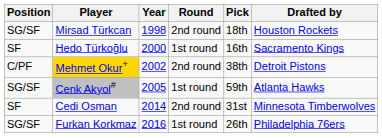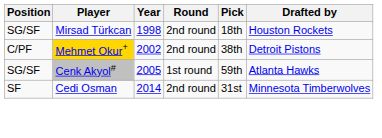- row: SF | Hedo Türkoğlu | 2000 | 1st round | 16th | Sacramento Kings
- row: SG/SF | Furkan Korkmaz | 2016 | 1st round | 26th | Philadelphia 76ers
